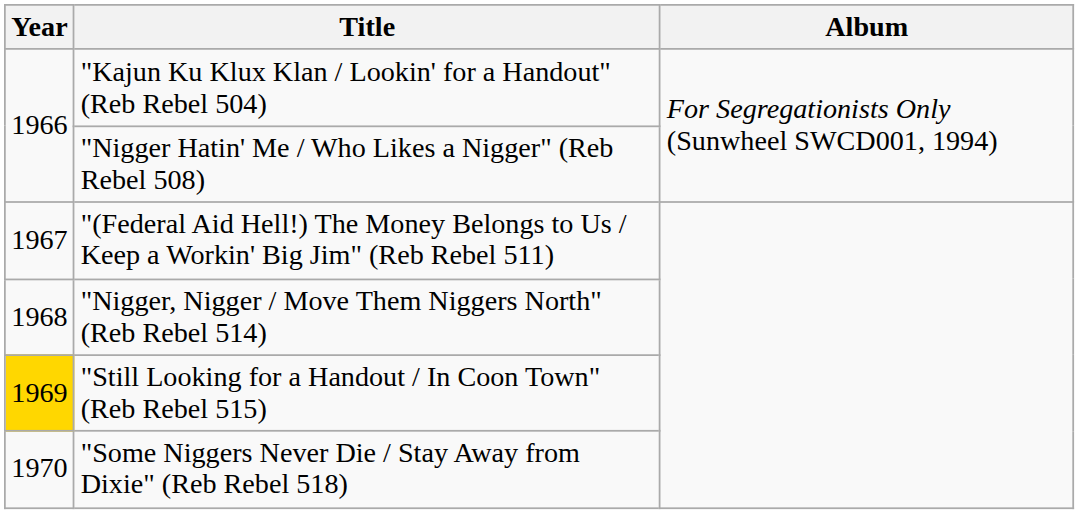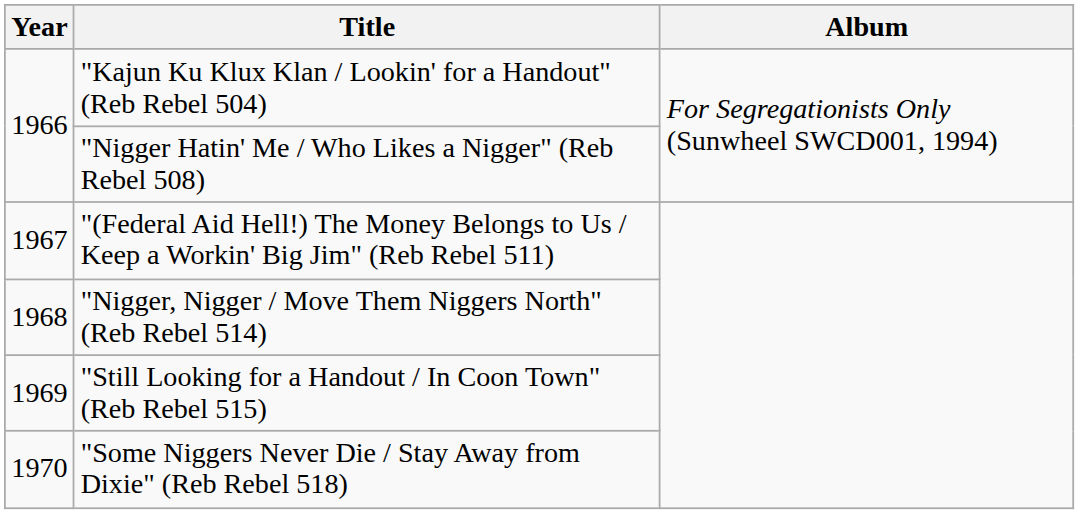"Still Looking for a Handout / In Coon Town" (Reb Rebel 515) | Year: gold background -> no background
